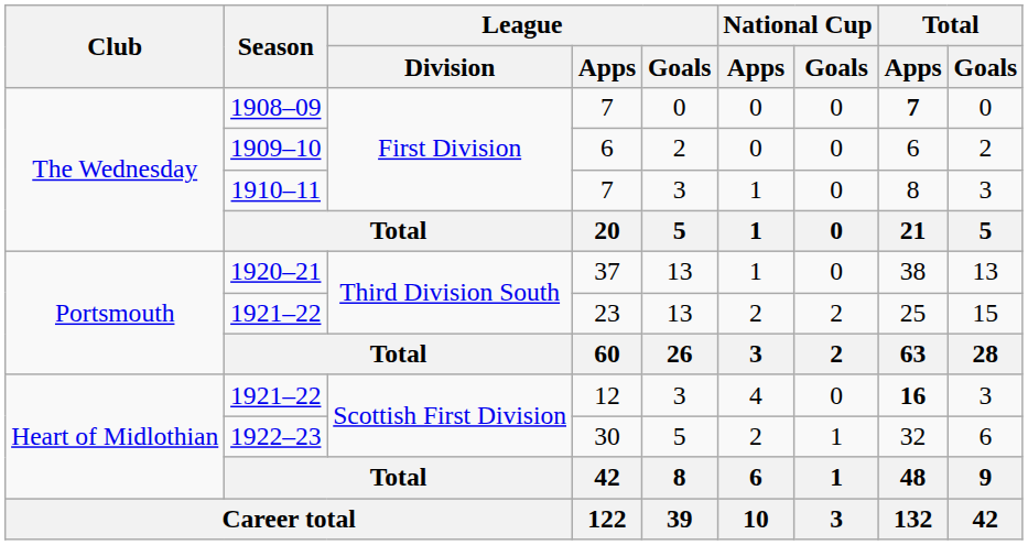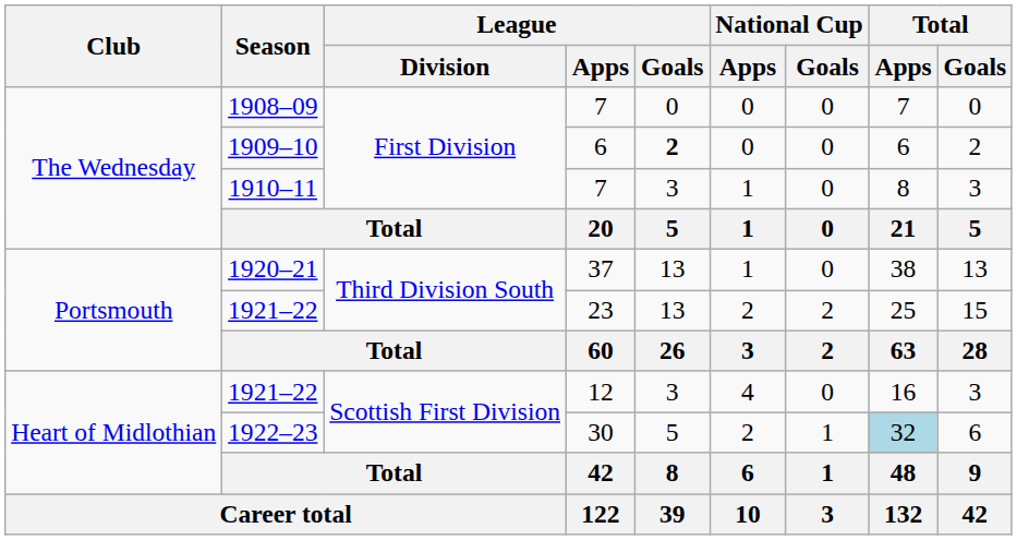1908–09 | Total / Apps: bold -> normal
1909–10 | League / Goals: normal -> bold
1921–22 / 12 | Total / Apps: bold -> normal
1922–23 | Total / Apps: no background -> lightblue background
